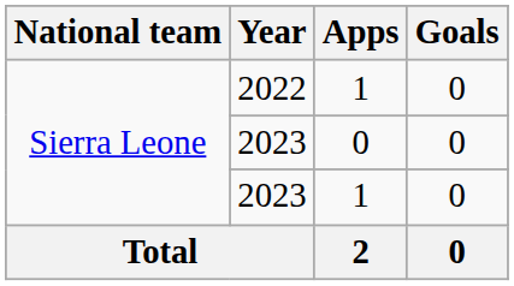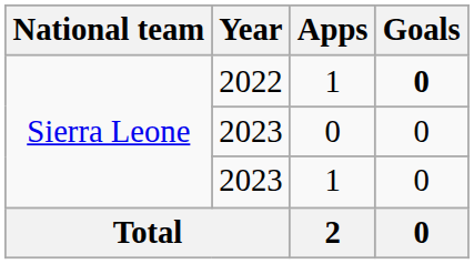2022 | Goals: normal -> bold
